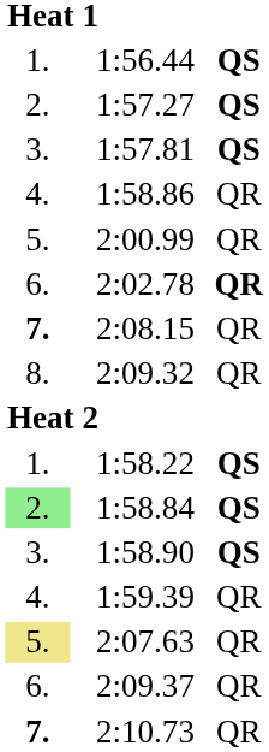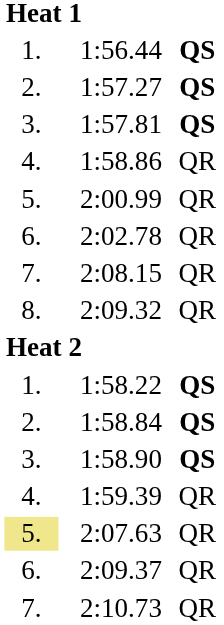2:02.78 | column 3: bold -> normal
2:08.15 | column 1: bold -> normal
1:58.84 | column 1: lightgreen background -> no background
2:10.73 | column 1: bold -> normal
